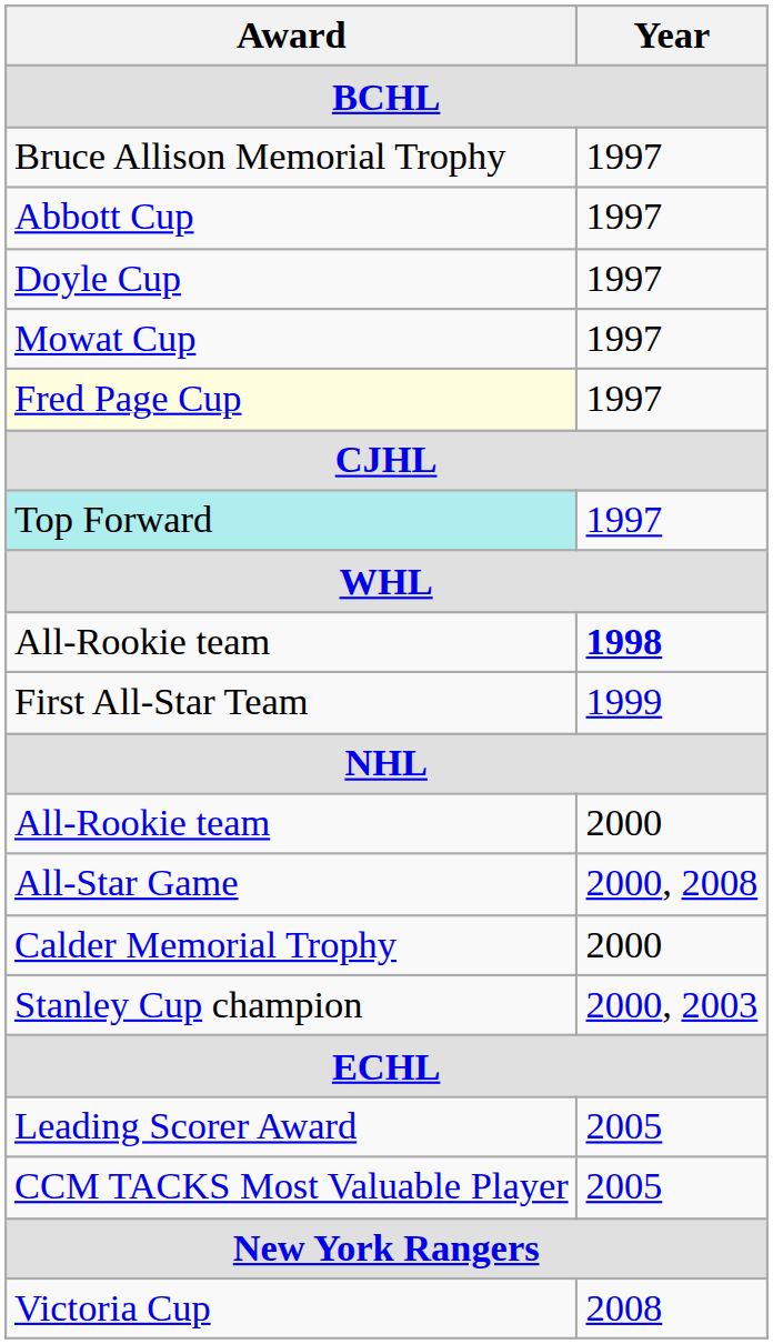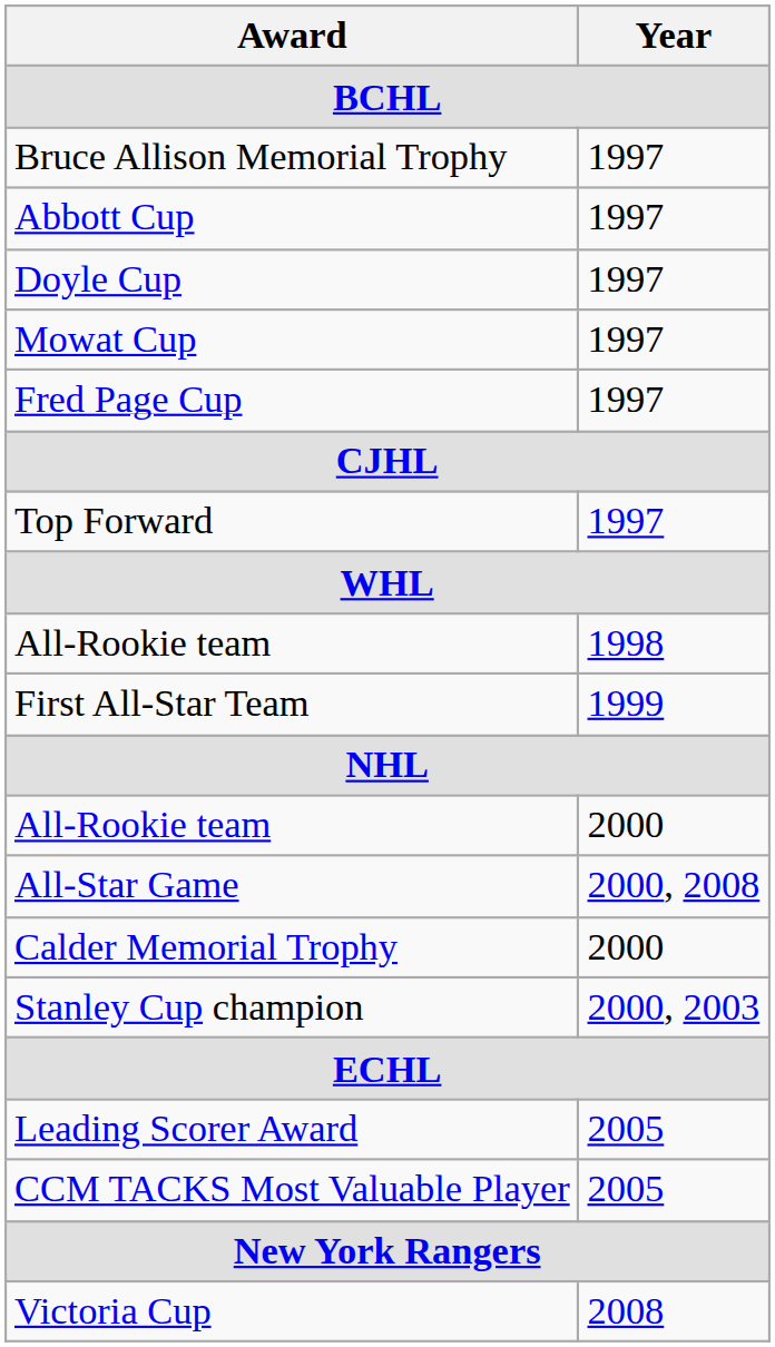Fred Page Cup | Award: lightyellow background -> no background
Top Forward | Award: paleturquoise background -> no background
All-Rookie team / 1998 | Year: bold -> normal
